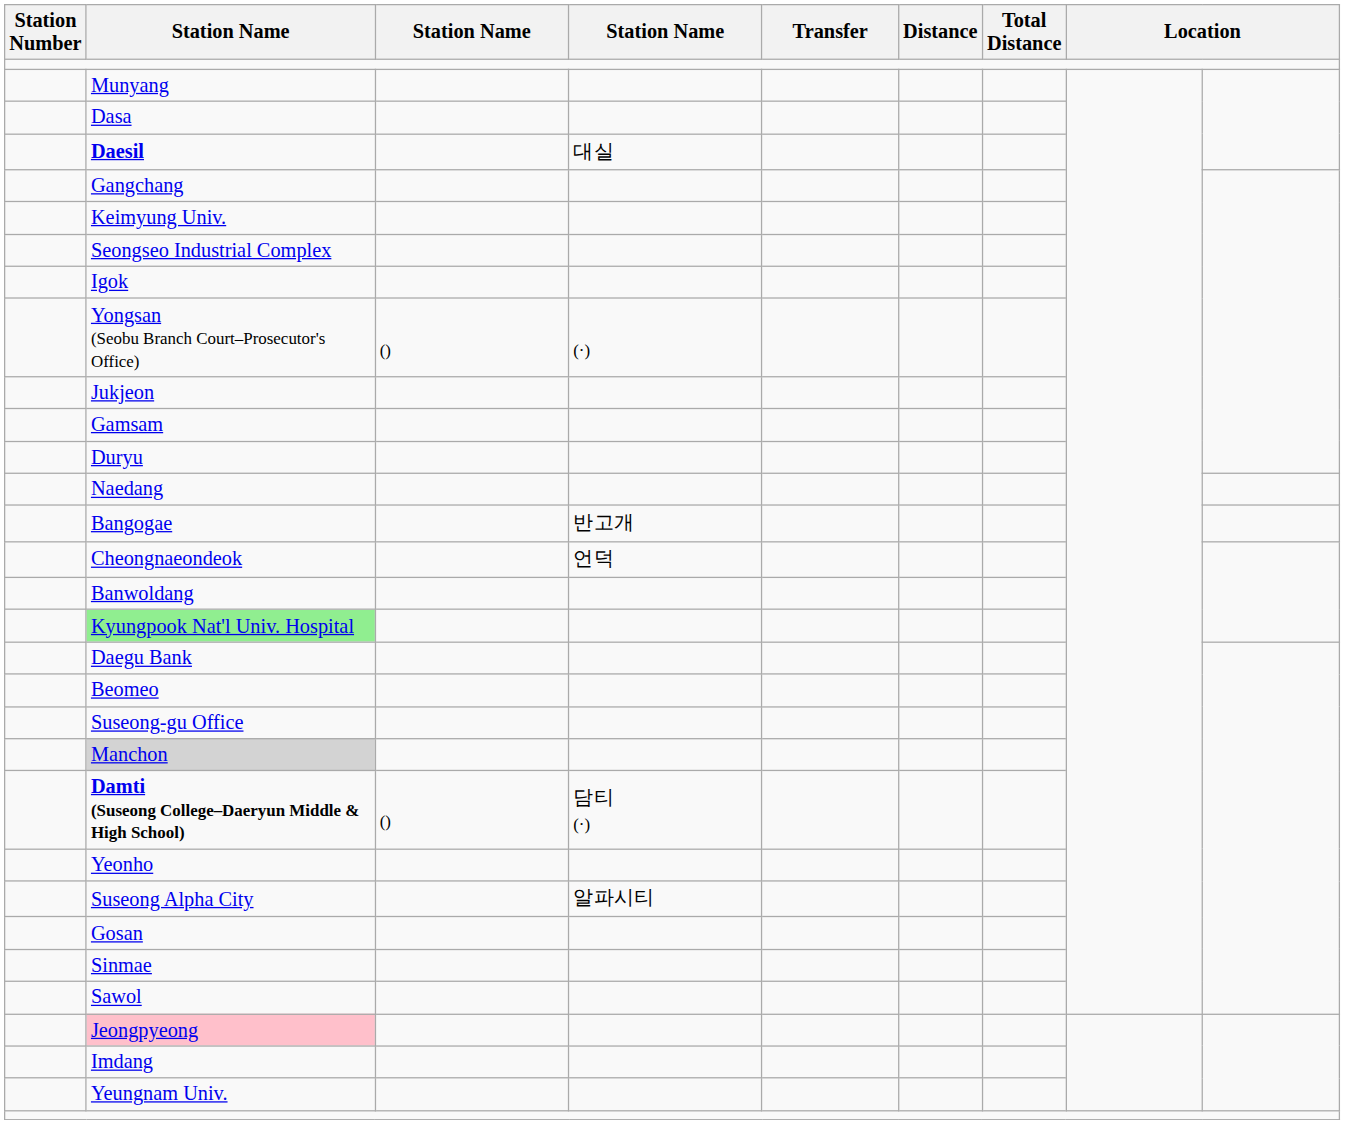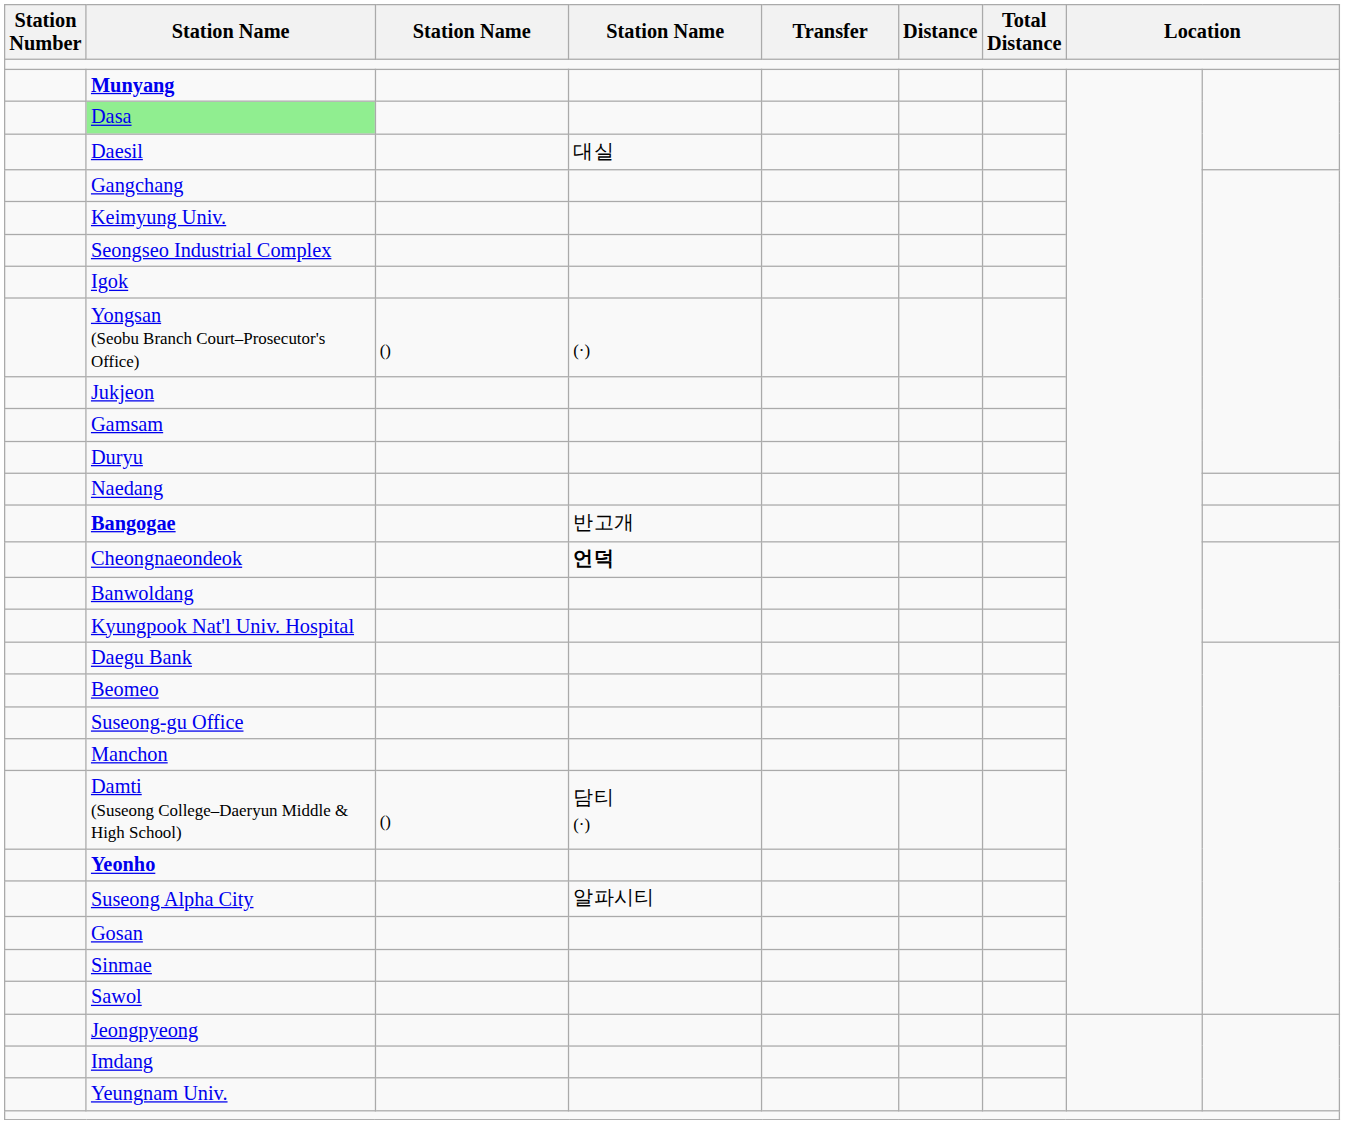Munyang | column 2: normal -> bold
Dasa | column 2: no background -> lightgreen background
Daesil | column 2: bold -> normal
Bangogae | column 2: normal -> bold
Cheongnaeondeok | column 4: normal -> bold
Kyungpook Nat'l Univ. Hospital | column 2: lightgreen background -> no background
Manchon | column 2: lightgrey background -> no background
Damti (Suseong College–Daeryun Middle & High School) | column 2: bold -> normal
Yeonho | column 2: normal -> bold
Jeongpyeong | column 2: pink background -> no background
